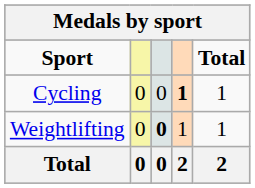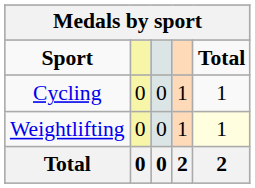Cycling | column 4: bold -> normal
Weightlifting | column 3: bold -> normal
Weightlifting | Total: no background -> lightyellow background
